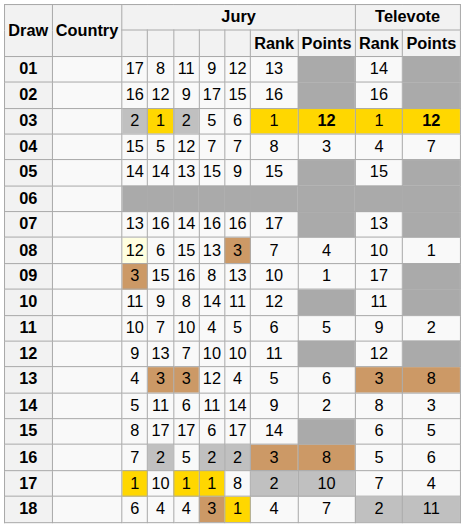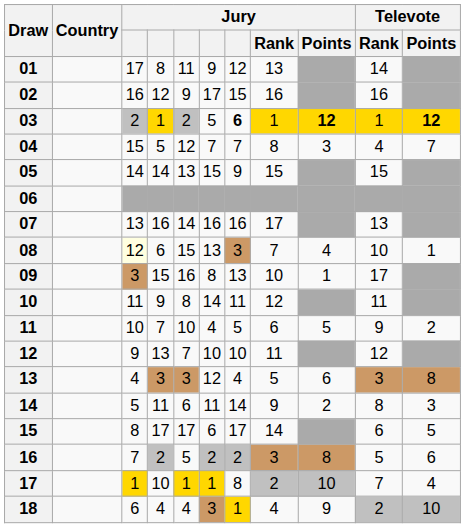03 | column 7: normal -> bold
18 | Jury / Points: 7 -> 9
18 | Televote / Points: 11 -> 10
